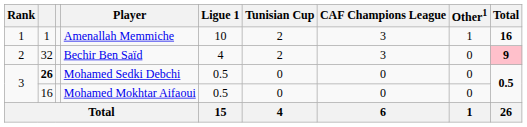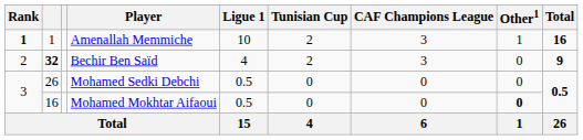Amenallah Memmiche | Rank: normal -> bold
Bechir Ben Saïd | column 2: normal -> bold
Bechir Ben Saïd | Total: pink background -> no background
Mohamed Sedki Debchi | column 2: bold -> normal
Mohamed Mokhtar Aifaoui | Other1: normal -> bold
